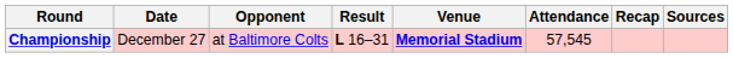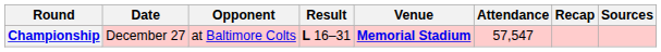Championship | Attendance: 57,545 -> 57,547
